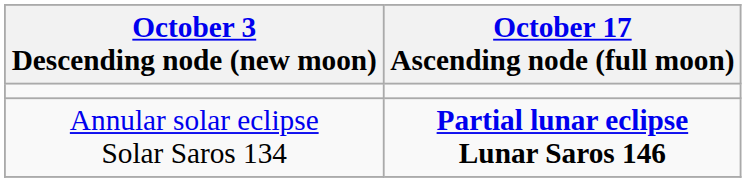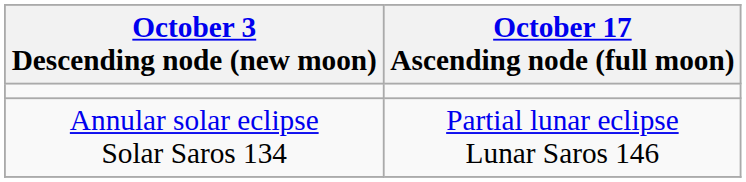Annular solar eclipse Solar Saros 134 | October 17 Ascending node (full moon): bold -> normal
